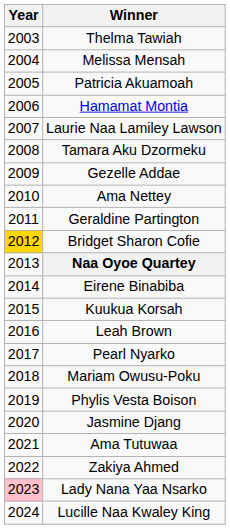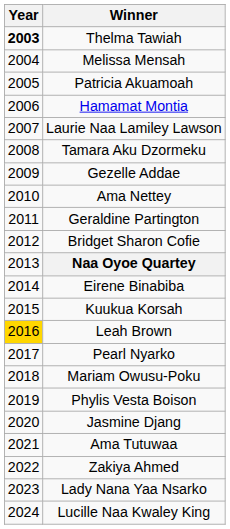Thelma Tawiah | Year: normal -> bold
Bridget Sharon Cofie | Year: gold background -> no background
Leah Brown | Year: no background -> gold background
Lady Nana Yaa Nsarko | Year: pink background -> no background
